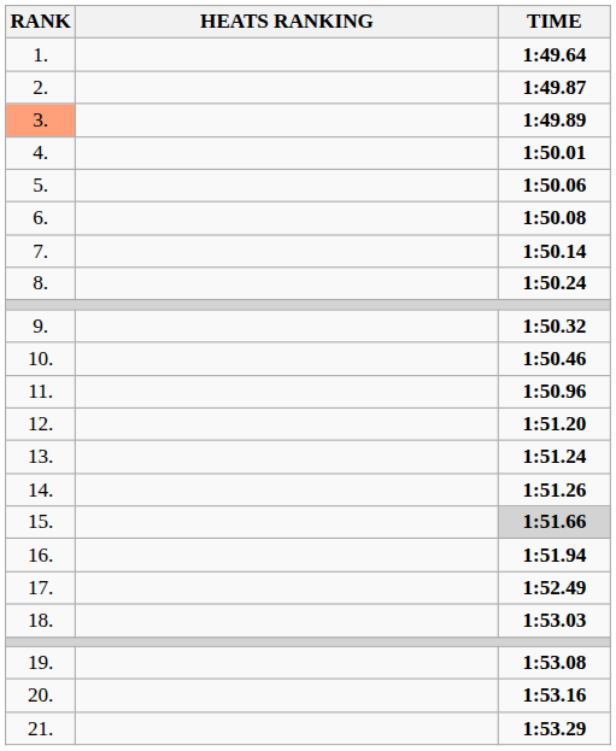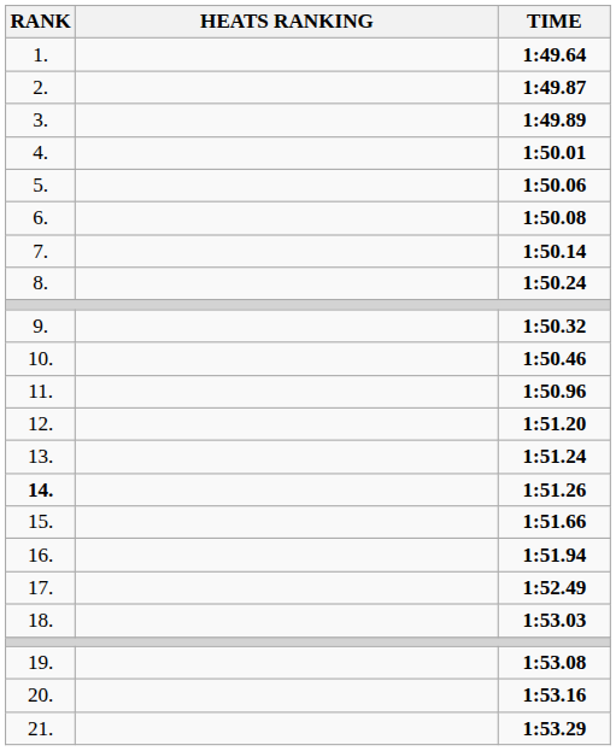3. | RANK: lightsalmon background -> no background
14. | RANK: normal -> bold
15. | TIME: lightgrey background -> no background
